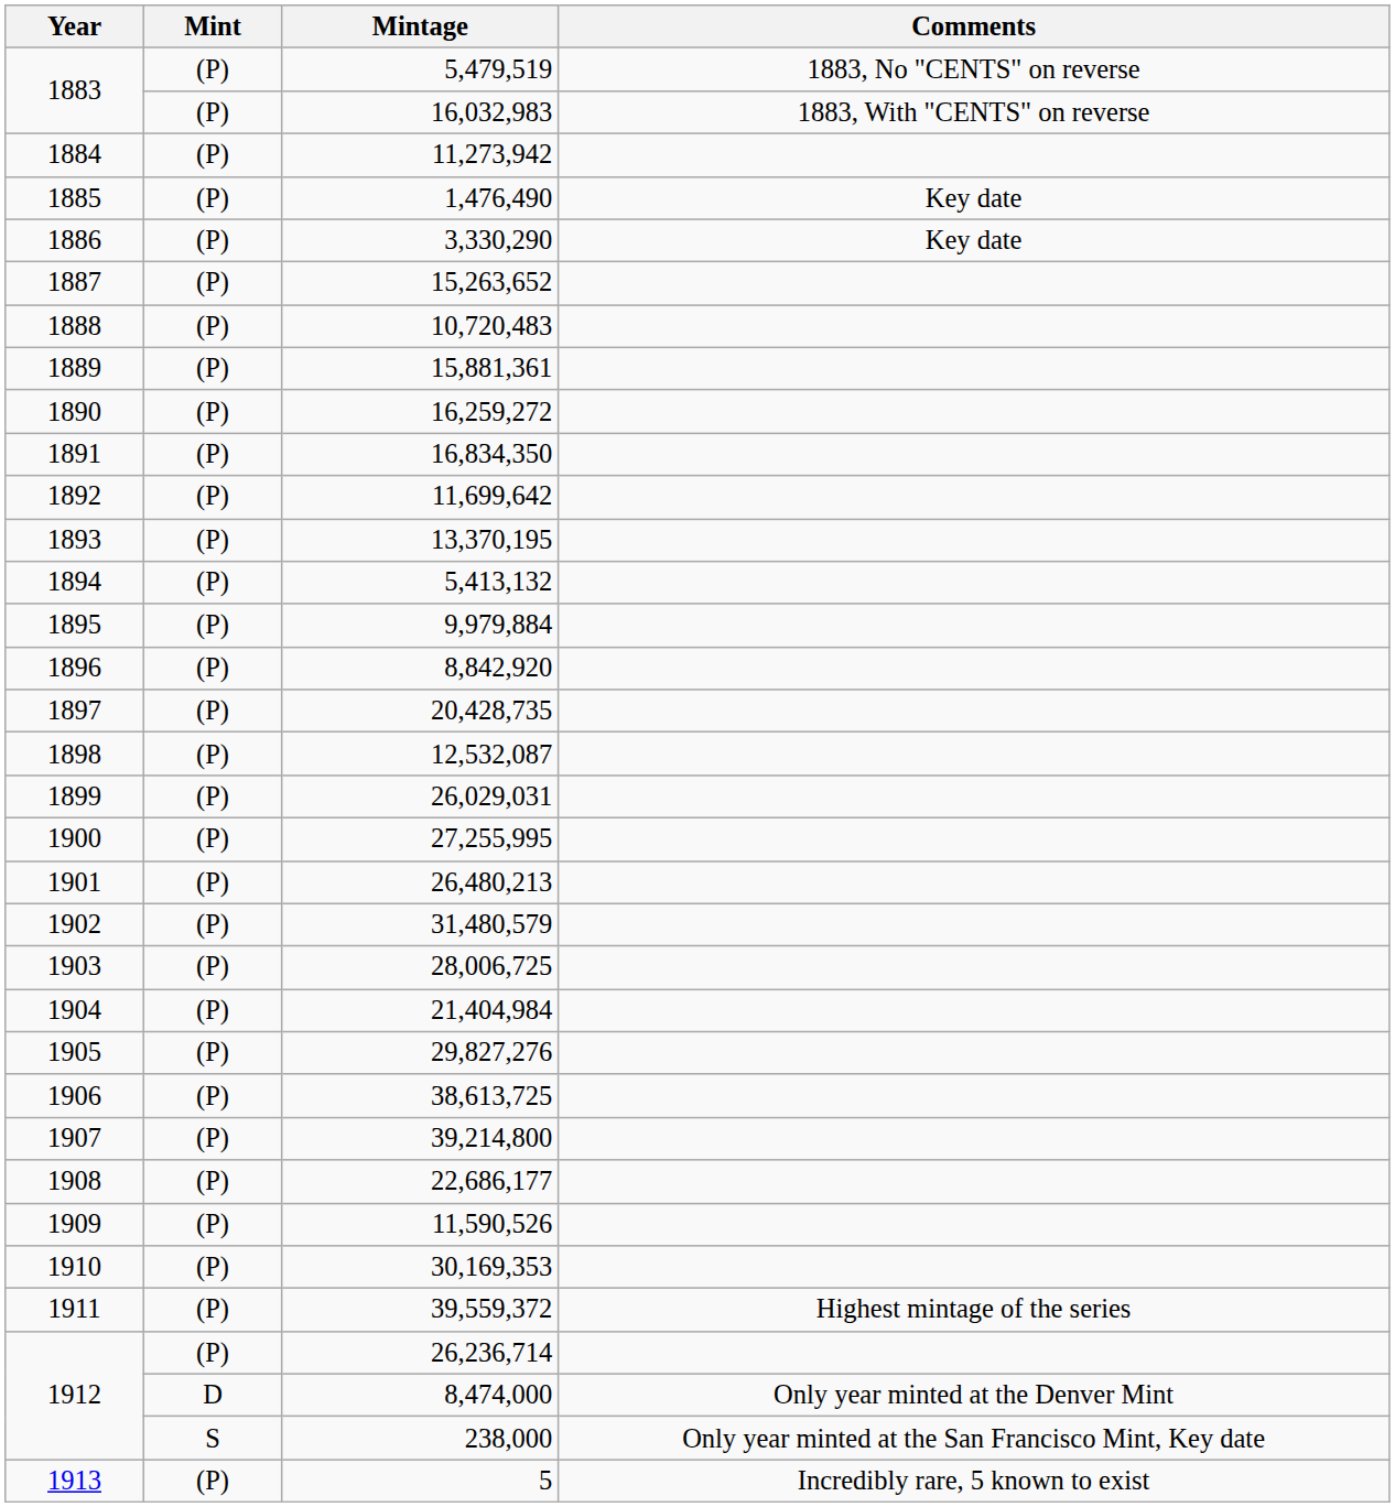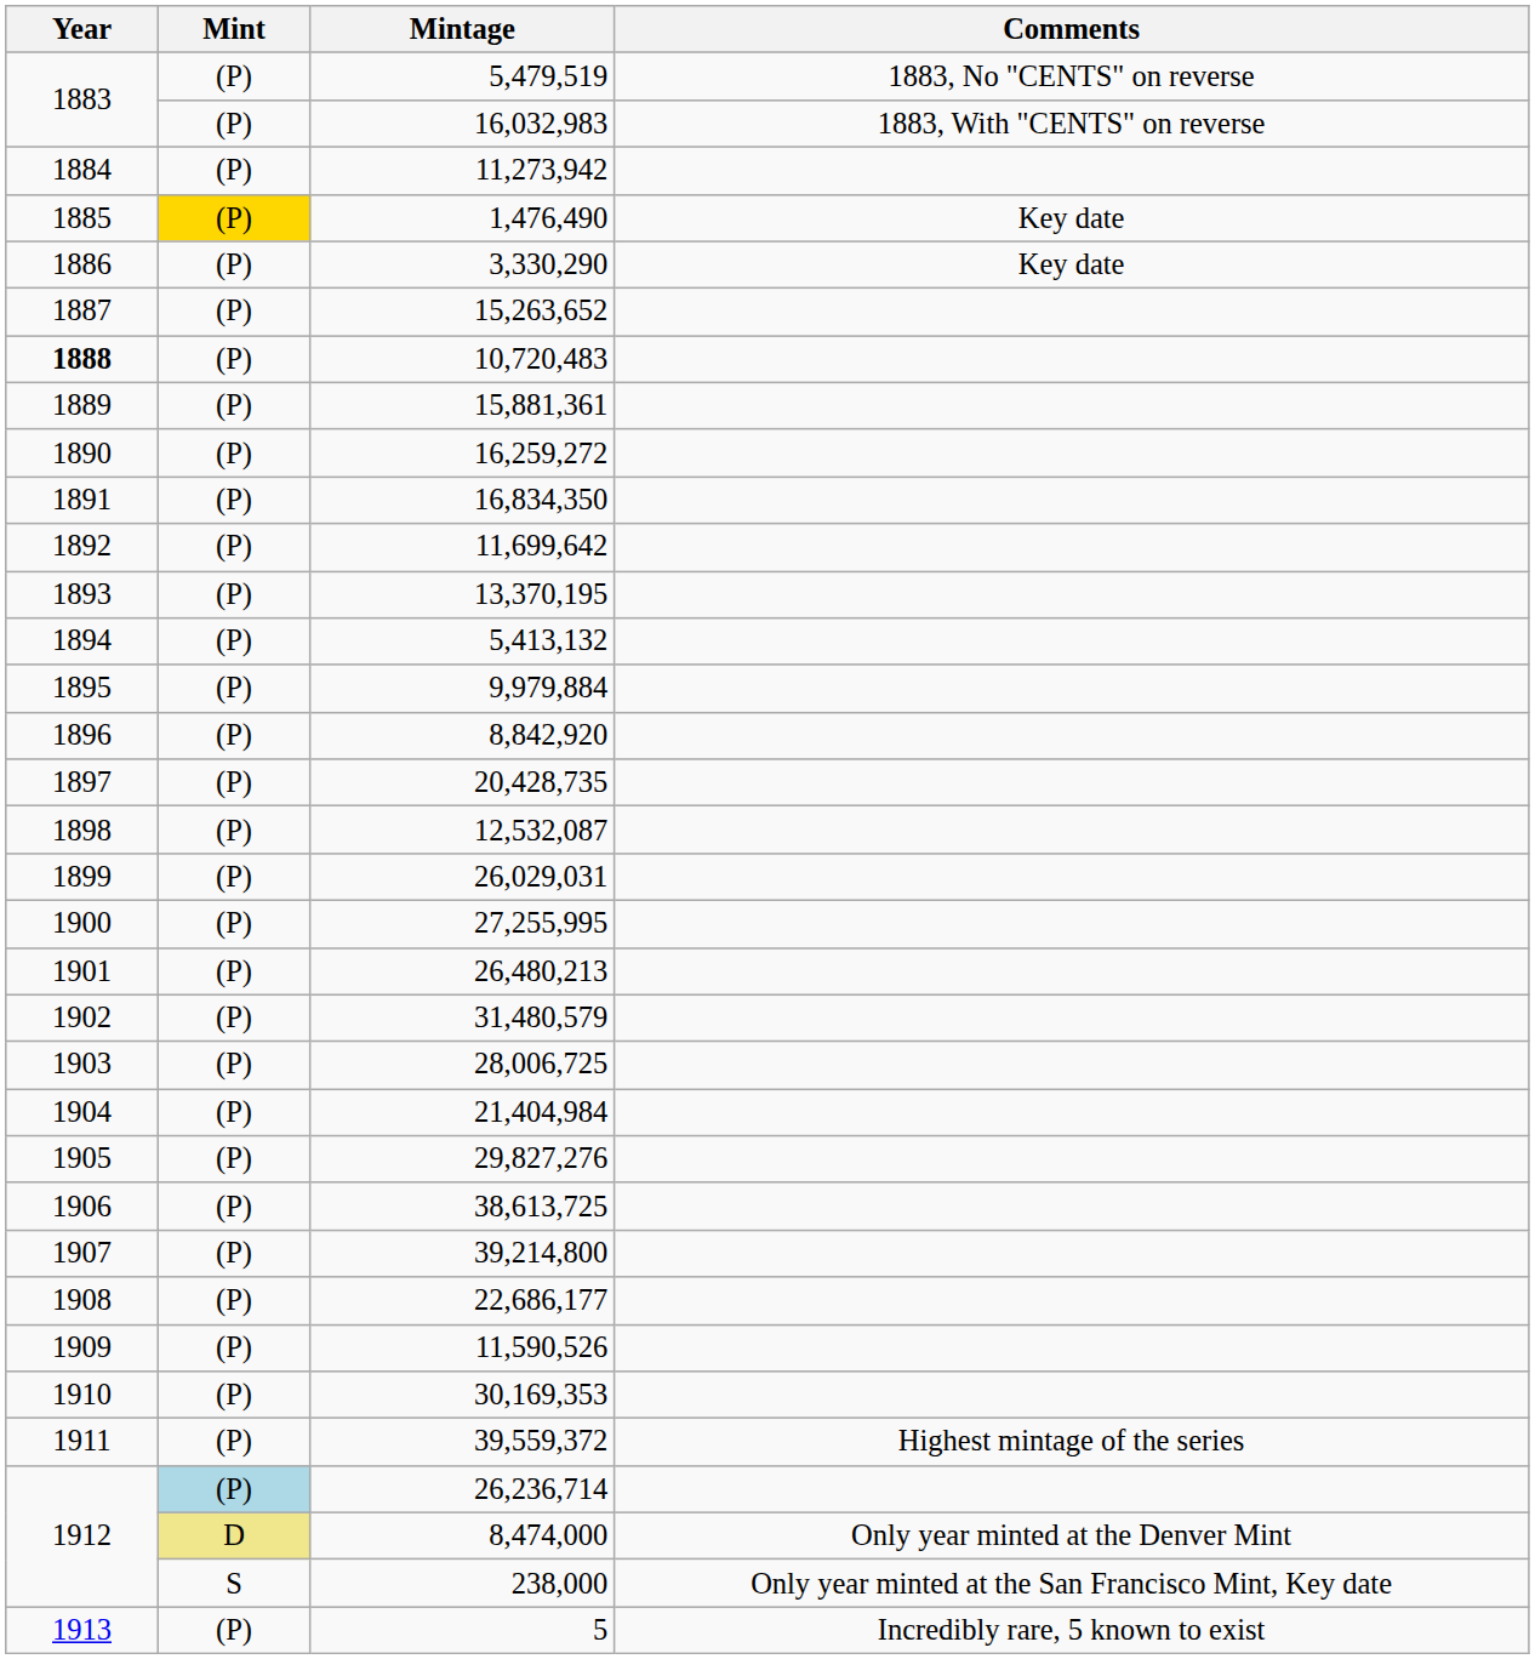1,476,490 | Mint: no background -> gold background
10,720,483 | Year: normal -> bold
26,236,714 | Mint: no background -> lightblue background
8,474,000 | Mint: no background -> khaki background
